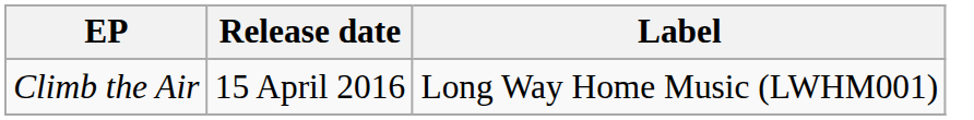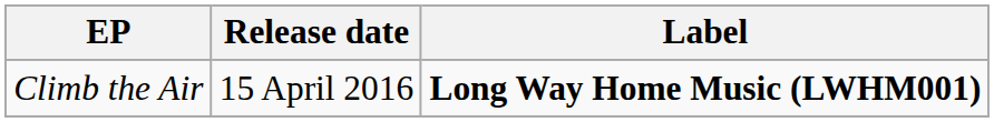Climb the Air | Label: normal -> bold
